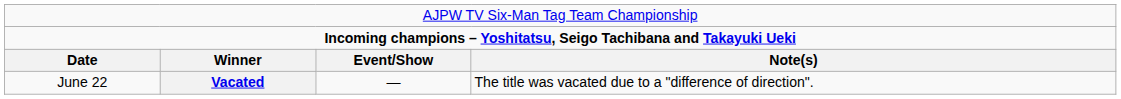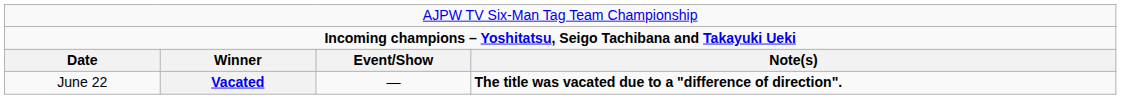June 22 | column 4: normal -> bold
